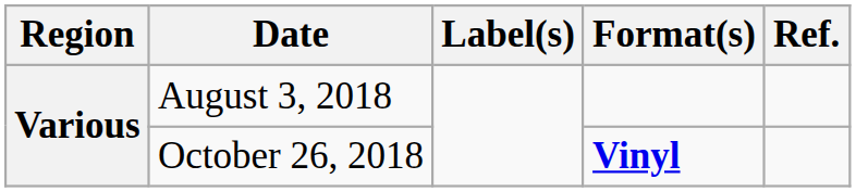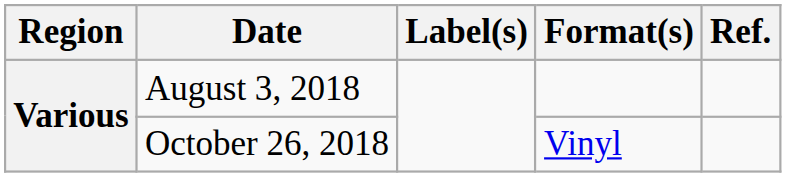October 26, 2018 | Format(s): bold -> normal
